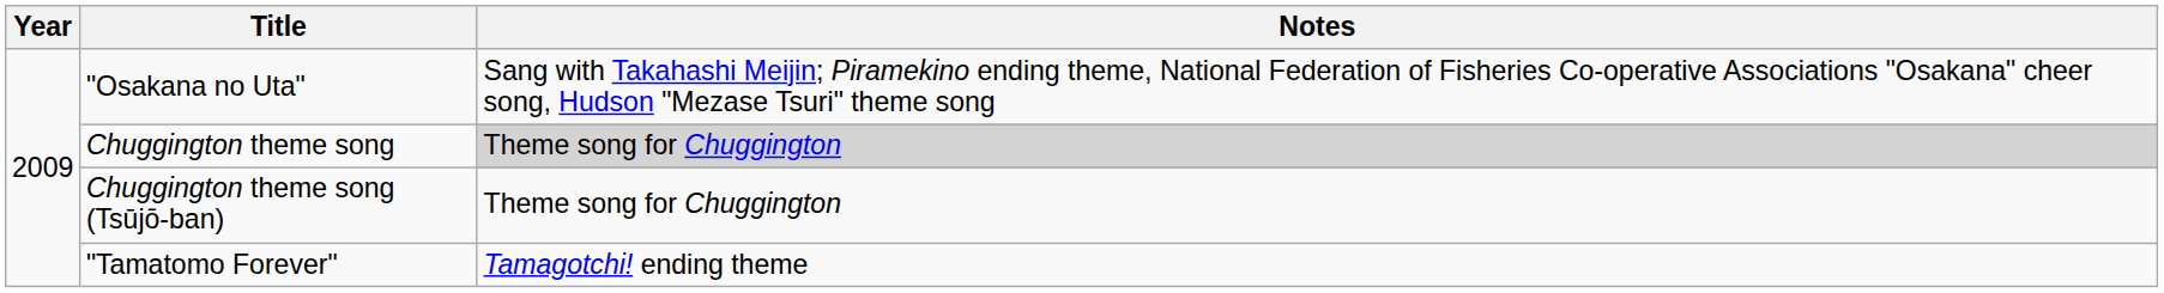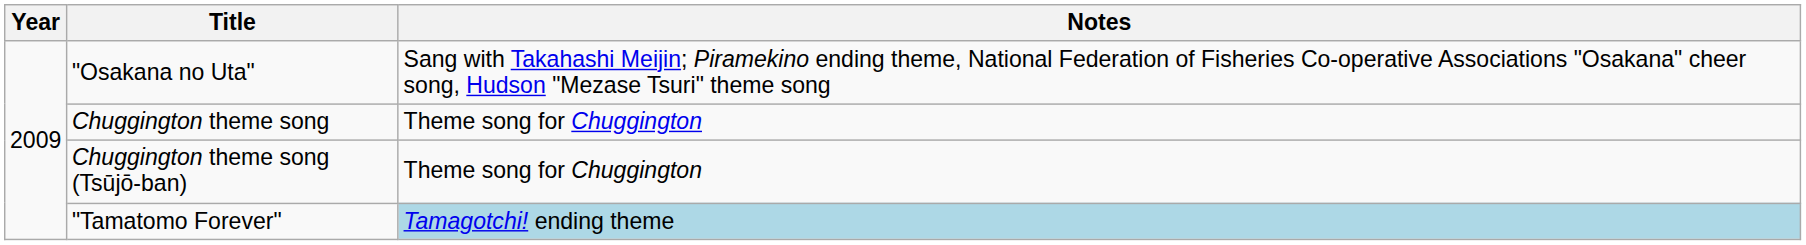Chuggington theme song | Notes: lightgrey background -> no background
"Tamatomo Forever" | Notes: no background -> lightblue background
